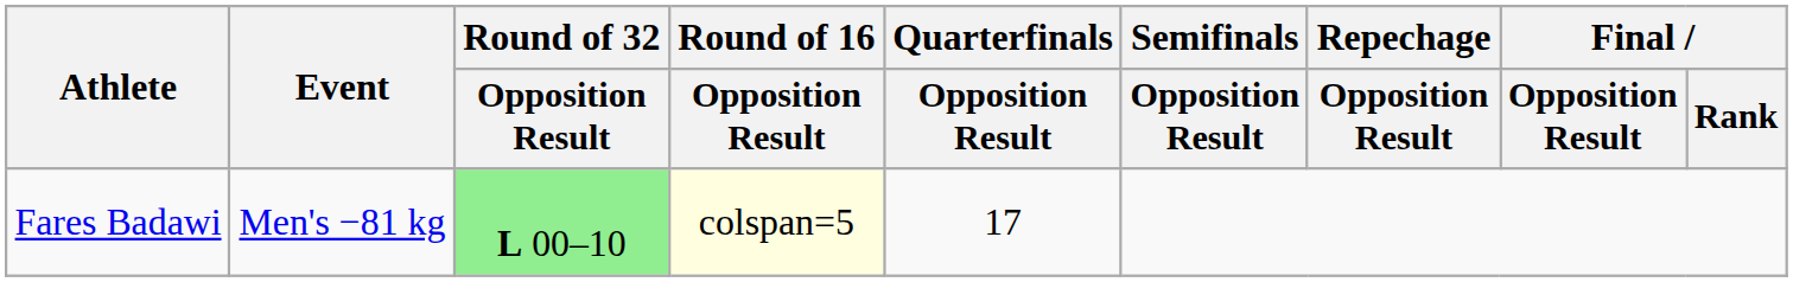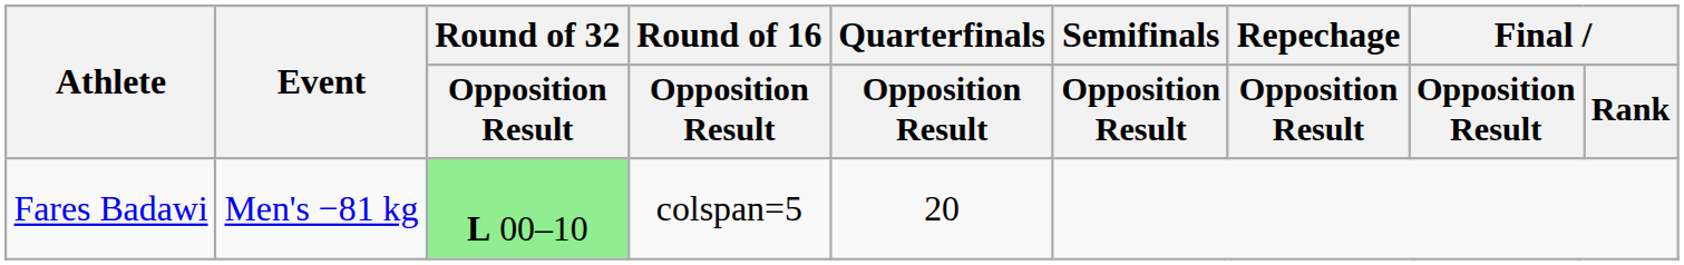Fares Badawi | Round of 16 / Opposition Result: lightyellow background -> no background
Fares Badawi | Quarterfinals / Opposition Result: 17 -> 20
